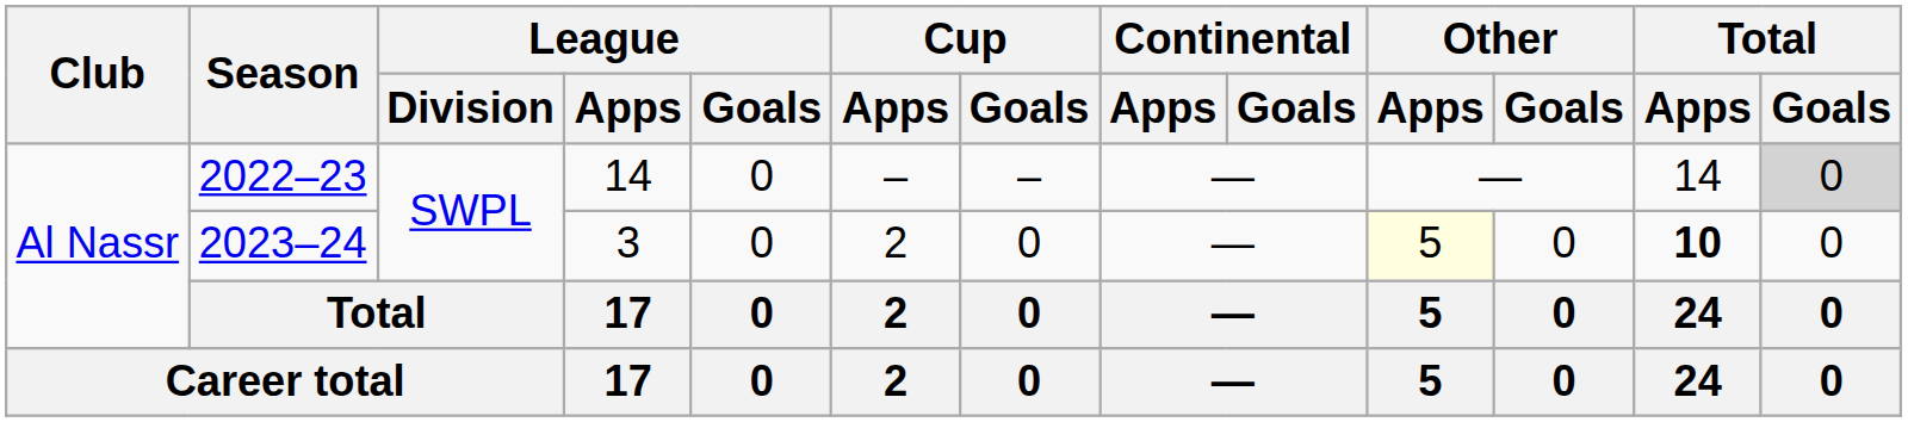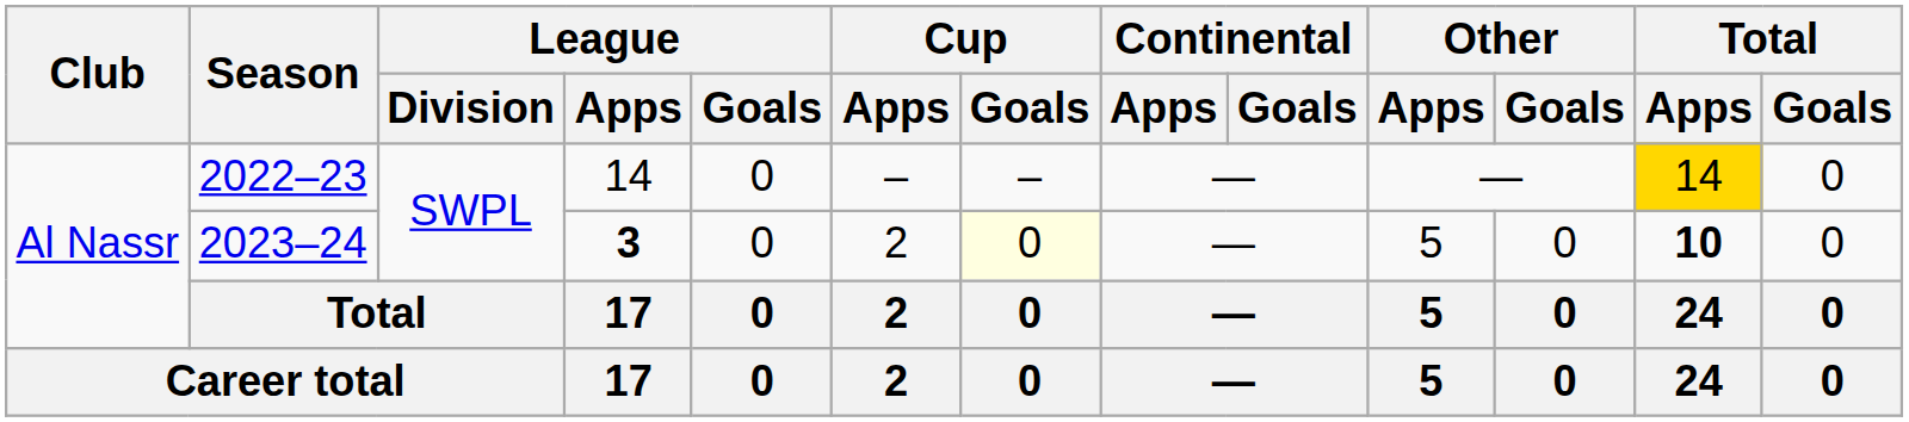2022–23 | Total / Apps: no background -> gold background
2022–23 | Total / Goals: lightgrey background -> no background
2023–24 | League / Apps: normal -> bold
2023–24 | Cup / Goals: no background -> lightyellow background
2023–24 | Other / Apps: lightyellow background -> no background
